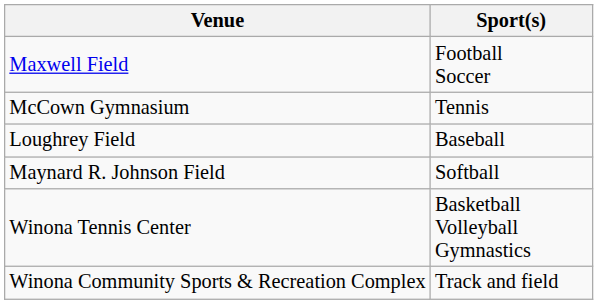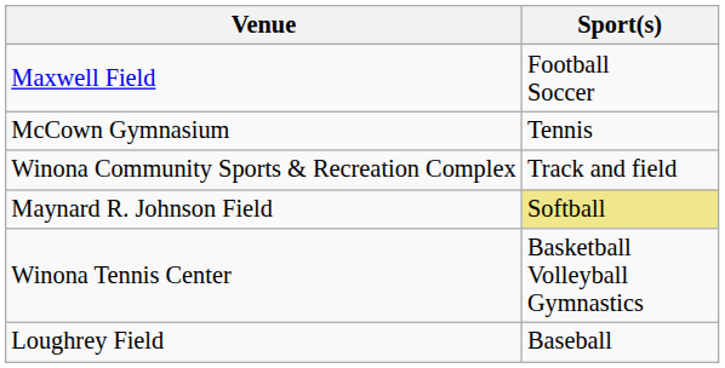rows swapped: Loughrey Field <-> Winona Community Sports & Recreation Complex
Maynard R. Johnson Field | Sport(s): no background -> khaki background
